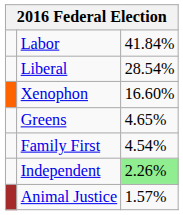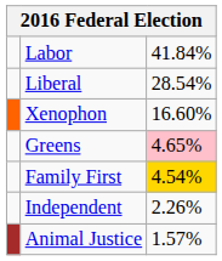Greens | column 3: no background -> pink background
Family First | column 3: no background -> gold background
Independent | column 3: lightgreen background -> no background
